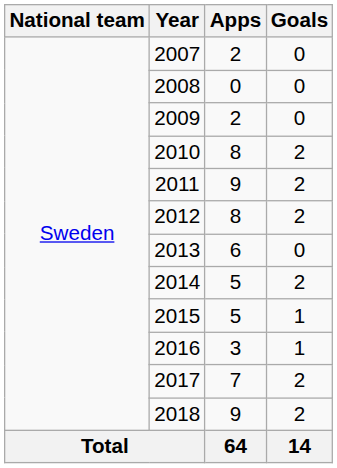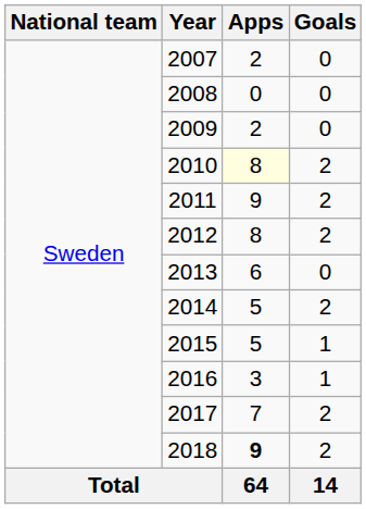2010 | Apps: no background -> lightyellow background
2018 | Apps: normal -> bold
